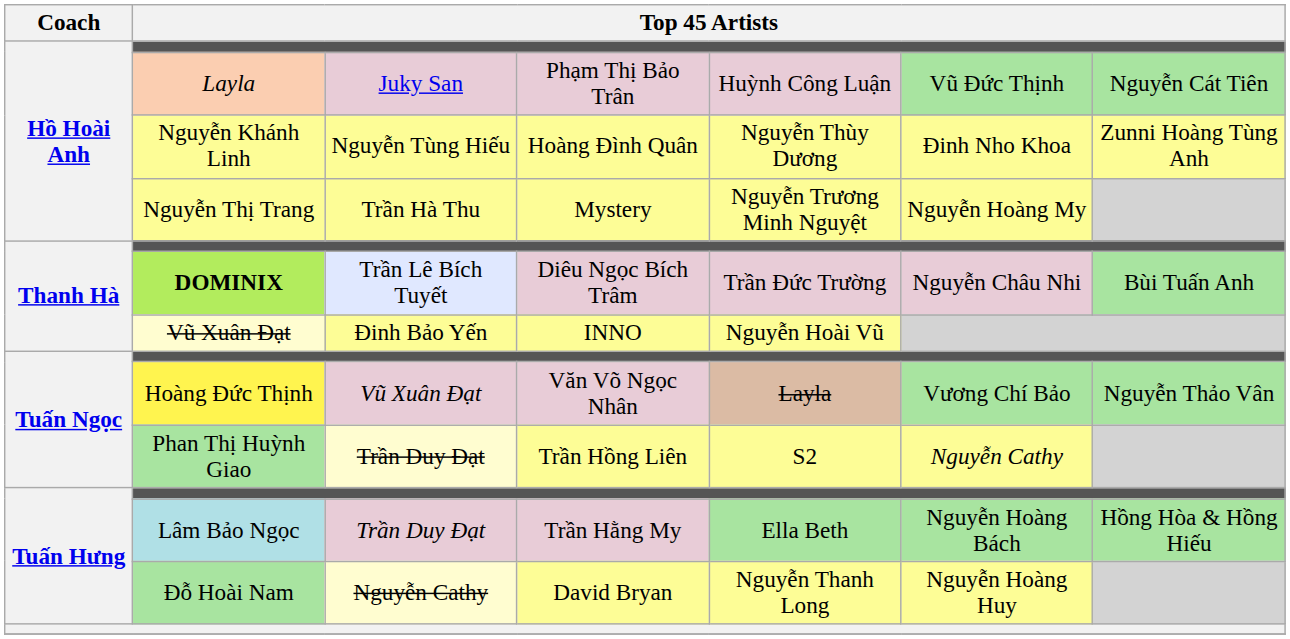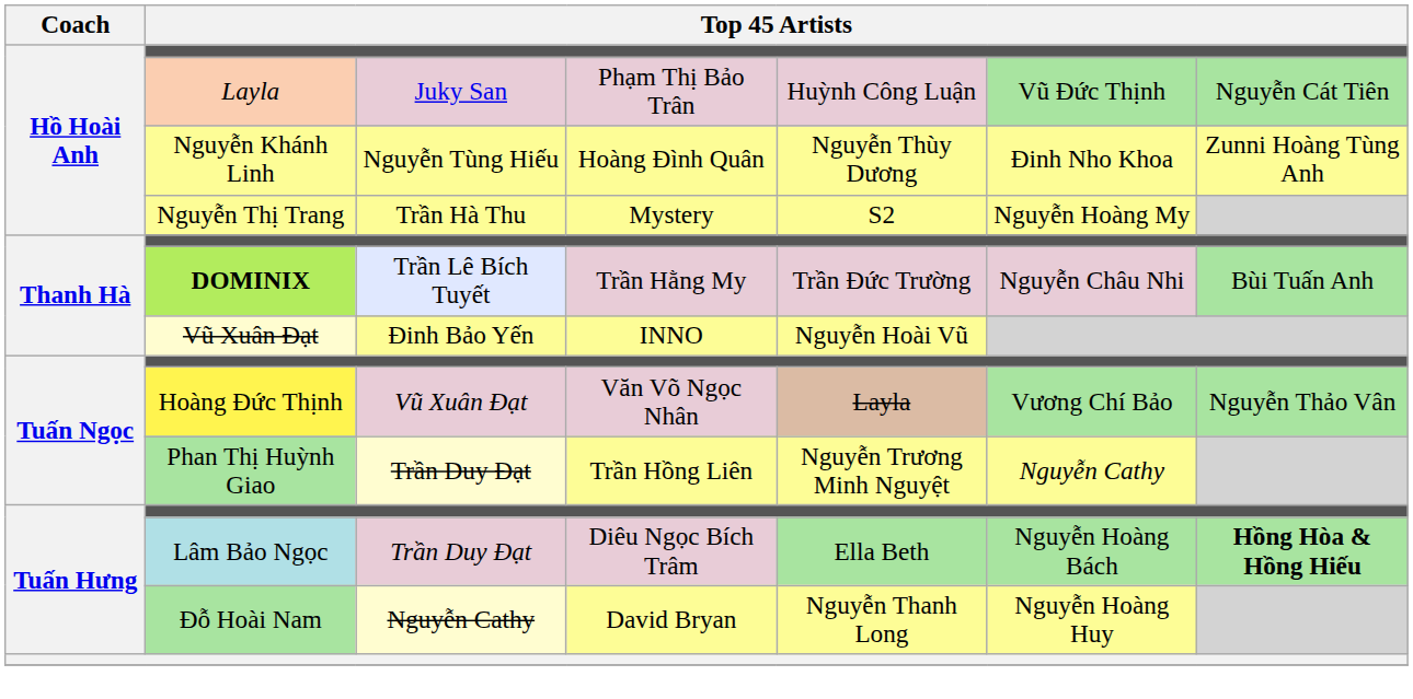Nguyễn Thị Trang | column 5: Nguyễn Trương Minh Nguyệt -> S2
DOMINIX | column 4: Diêu Ngọc Bích Trâm -> Trần Hằng My
Phan Thị Huỳnh Giao | column 5: S2 -> Nguyễn Trương Minh Nguyệt
Lâm Bảo Ngọc | column 4: Trần Hằng My -> Diêu Ngọc Bích Trâm
Lâm Bảo Ngọc | column 7: normal -> bold
